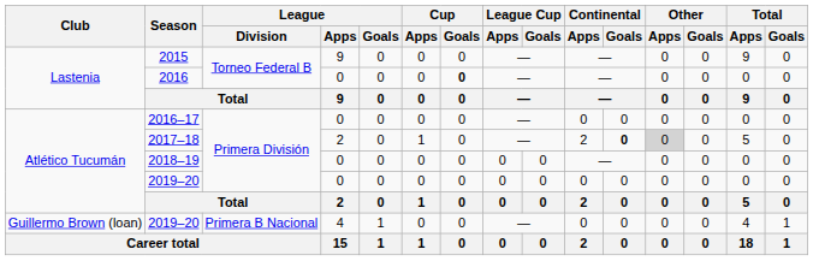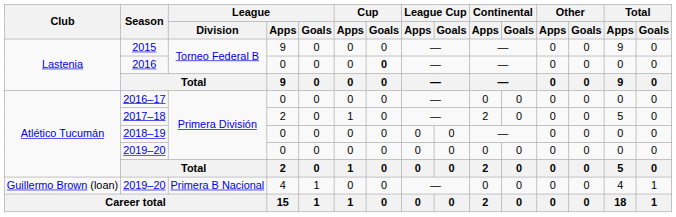2017–18 | Continental / Goals: bold -> normal
2017–18 | Other / Apps: lightgrey background -> no background
